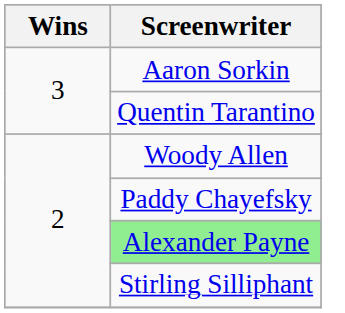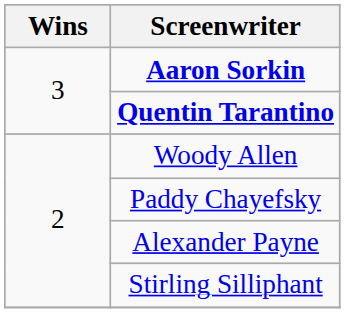Aaron Sorkin | Screenwriter: normal -> bold
Quentin Tarantino | Screenwriter: normal -> bold
Alexander Payne | Screenwriter: lightgreen background -> no background
